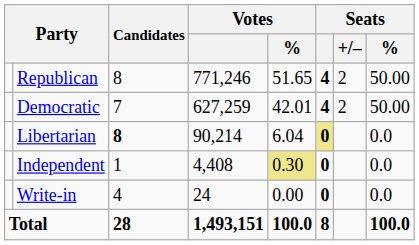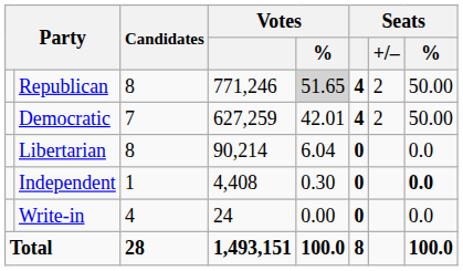Republican | Votes / %: no background -> lightgrey background
Libertarian | Candidates: bold -> normal
Libertarian | Seats: khaki background -> no background
Independent | Votes / %: khaki background -> no background
Independent | Seats / %: normal -> bold
